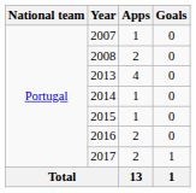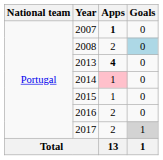2007 | Apps: normal -> bold
2008 | Goals: no background -> lightblue background
2013 | Apps: normal -> bold
2014 | Apps: no background -> pink background
2017 | Goals: no background -> lightgrey background
